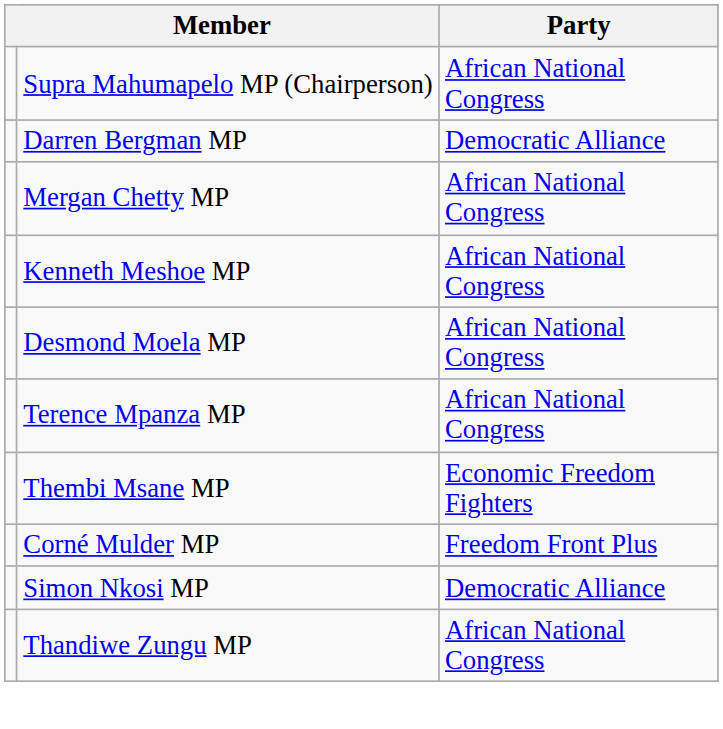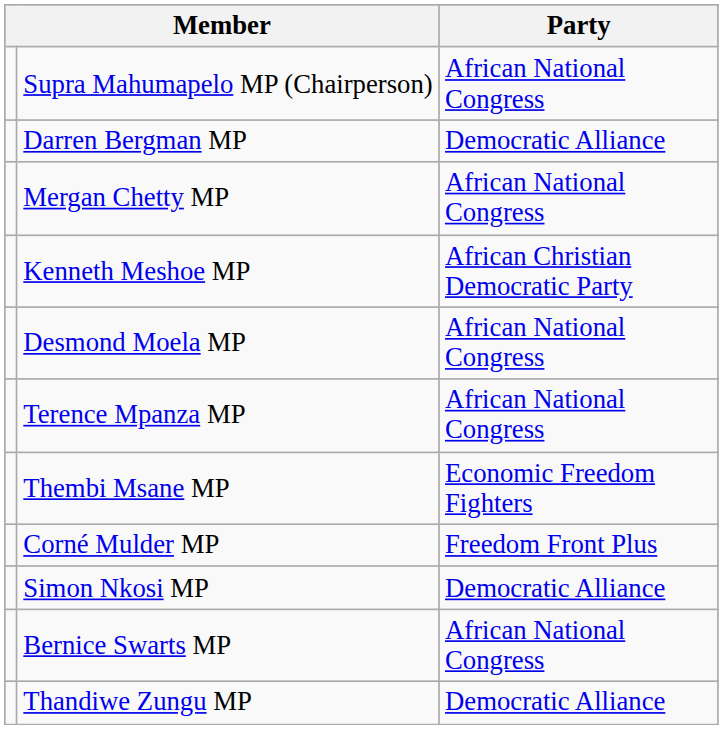Kenneth Meshoe MP | Party: African National Congress -> African Christian Democratic Party
+ row: Bernice Swarts MP | African National Congress
Thandiwe Zungu MP | Party: African National Congress -> Democratic Alliance
